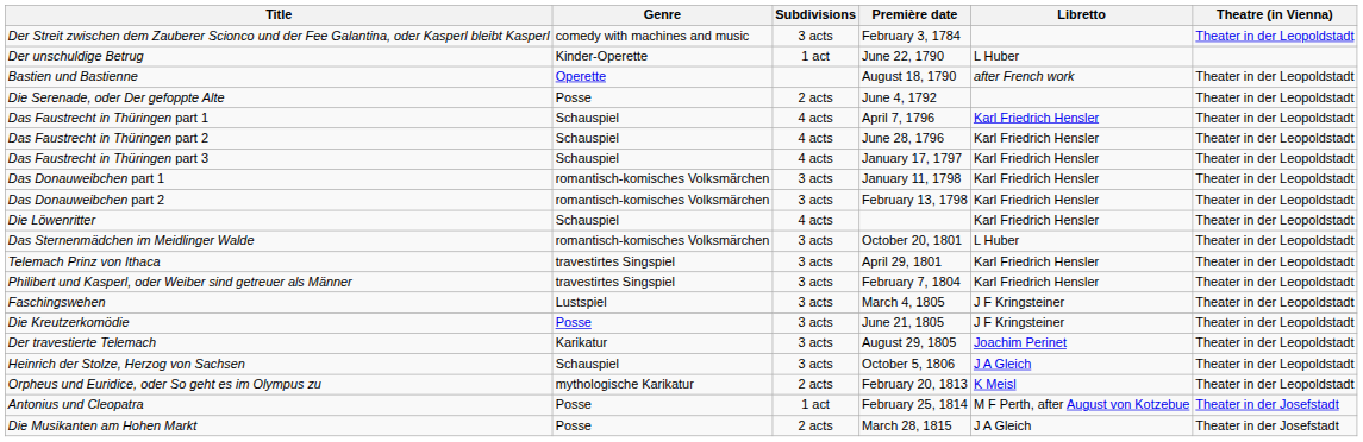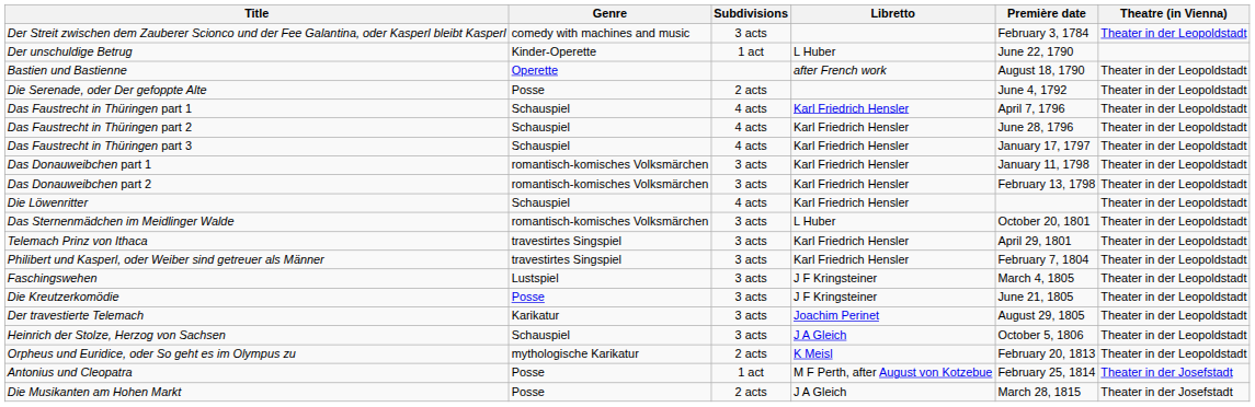columns swapped: Libretto <-> Première date
